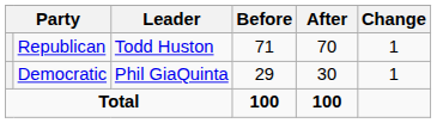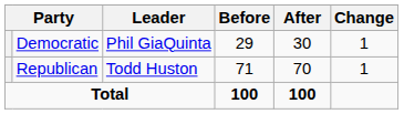rows swapped: Republican <-> Democratic
